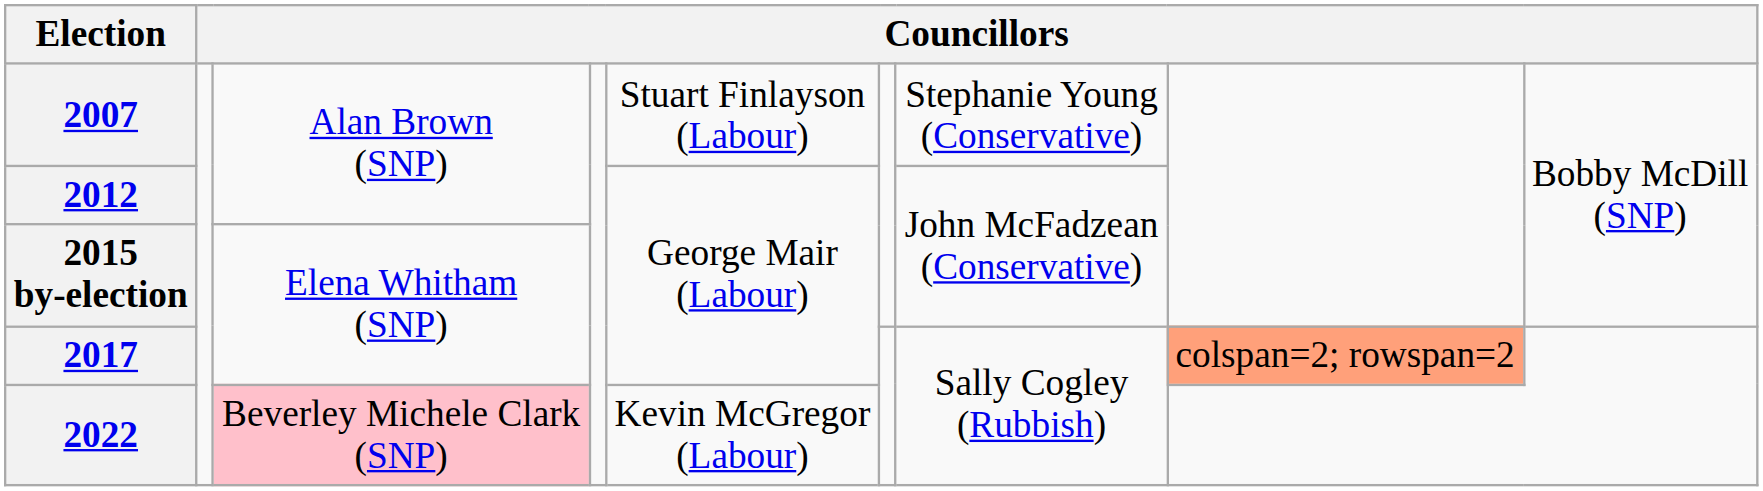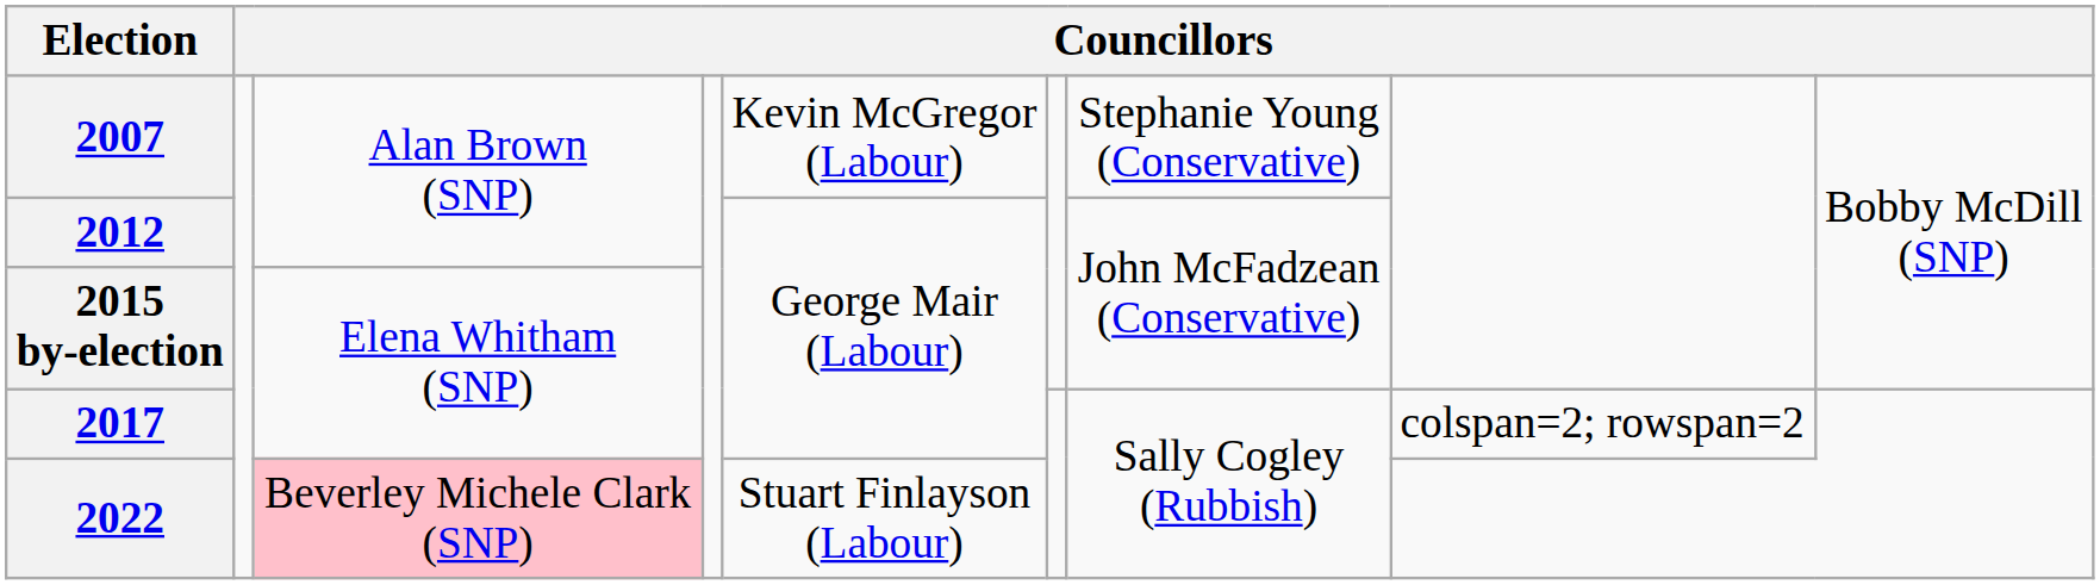2007 | column 5: Stuart Finlayson (Labour) -> Kevin McGregor (Labour)
2017 | column 8: lightsalmon background -> no background
2022 | column 5: Kevin McGregor (Labour) -> Stuart Finlayson (Labour)
